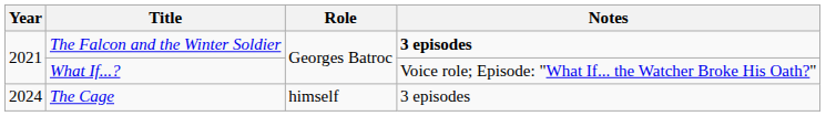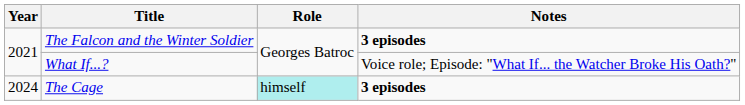The Cage | Role: no background -> paleturquoise background
The Cage | Notes: normal -> bold
